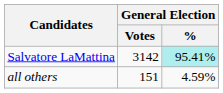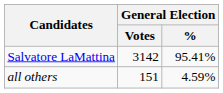Salvatore LaMattina | General Election / %: paleturquoise background -> no background
